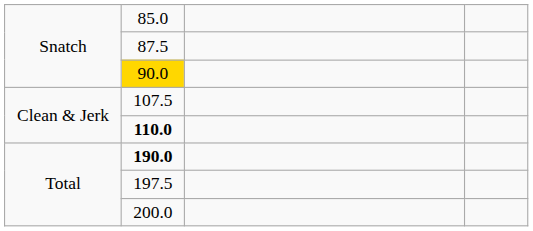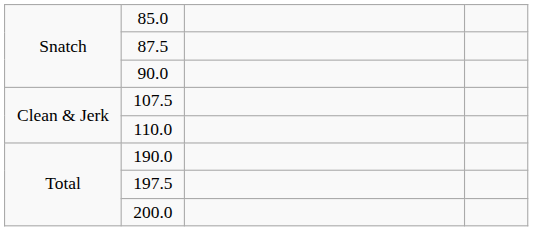90.0 | column 2: gold background -> no background
110.0 | column 2: bold -> normal
190.0 | column 2: bold -> normal
